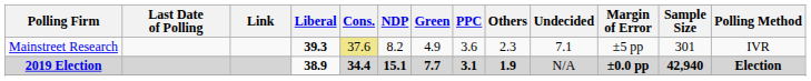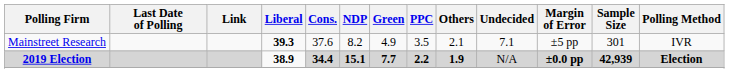Mainstreet Research | Cons.: khaki background -> no background
Mainstreet Research | PPC: 3.6 -> 3.5
Mainstreet Research | Others: 2.3 -> 2.1
2019 Election | PPC: 3.1 -> 2.2
2019 Election | Sample Size: 42,940 -> 42,939
